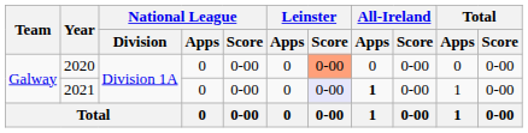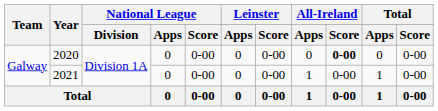2020 | Leinster / Score: lightsalmon background -> no background
2020 | All-Ireland / Score: normal -> bold
2021 | Leinster / Score: lavender background -> no background
2021 | All-Ireland / Apps: bold -> normal
